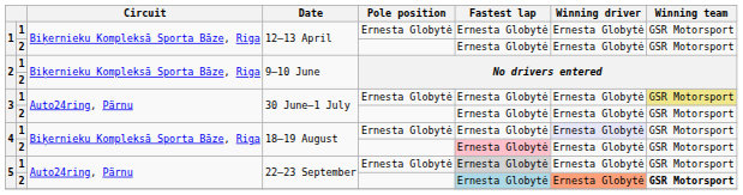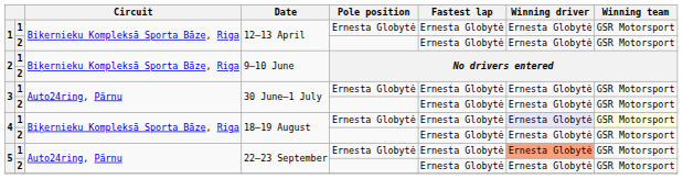3 / 1 | Winning team: khaki background -> no background
4 / 1 | Winning team: no background -> lightyellow background
4 / 2 | Fastest lap: pink background -> no background
5 / 1 | Fastest lap: lightgrey background -> no background
5 / 1 | Winning driver: no background -> lightsalmon background
5 / 2 | Fastest lap: lightblue background -> no background
5 / 2 | Winning driver: lightsalmon background -> no background
5 / 2 | Winning team: bold -> normal
